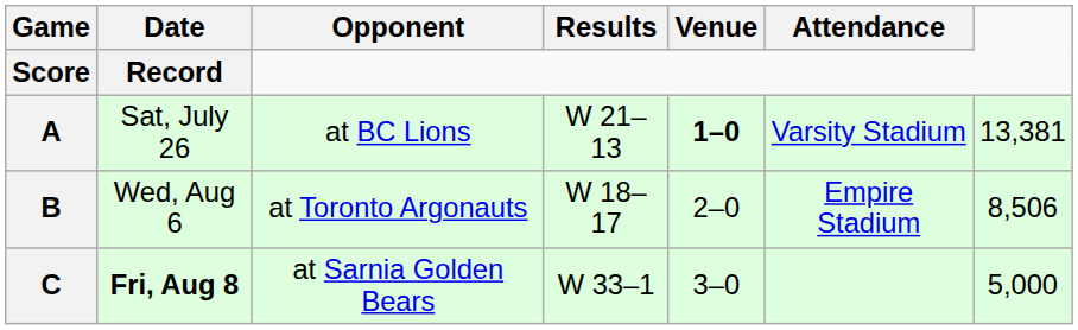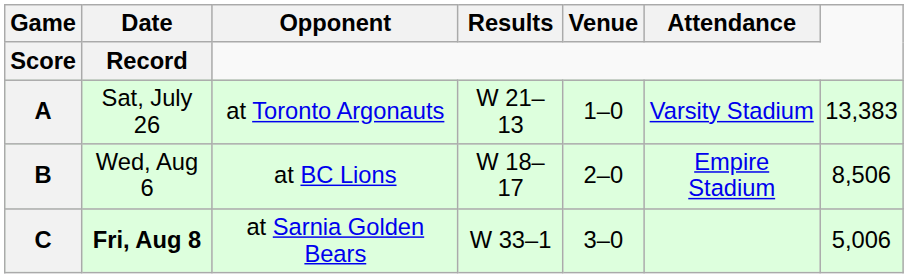A | Opponent: at BC Lions -> at Toronto Argonauts
A | Venue: bold -> normal
A | column 7: 13,381 -> 13,383
B | Opponent: at Toronto Argonauts -> at BC Lions
C | column 7: 5,000 -> 5,006
